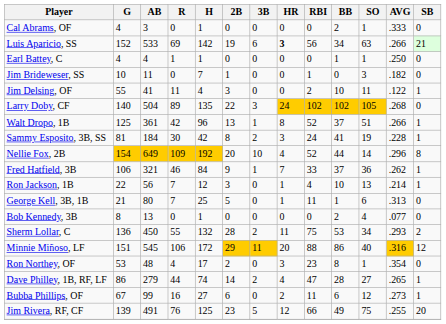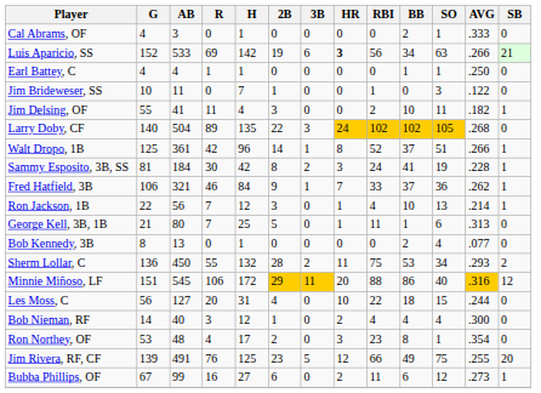Jim Brideweser, SS | AVG: .182 -> .122
Jim Delsing, OF | AVG: .122 -> .182
Walt Dropo, 1B | 2B: 13 -> 14
- row: Nellie Fox, 2B | 154 | 649 | 109 | 192 | 20 | 10 | 4 | 52 | 44 | 14 | .296 | 8
+ row: Les Moss, C | 56 | 127 | 20 | 31 | 4 | 0 | 10 | 22 | 18 | 15 | .244 | 0
+ row: Bob Nieman, RF | 14 | 40 | 3 | 12 | 1 | 0 | 2 | 4 | 4 | 4 | .300 | 0
- row: Dave Philley, 1B, RF, LF | 86 | 279 | 44 | 74 | 14 | 2 | 4 | 47 | 28 | 27 | .265 | 1
rows swapped: Bubba Phillips, OF <-> Jim Rivera, RF, CF
